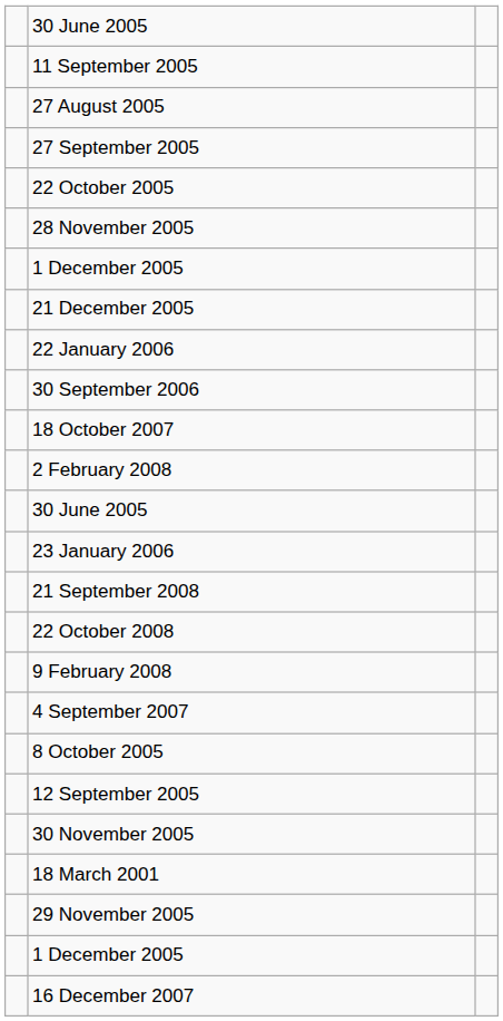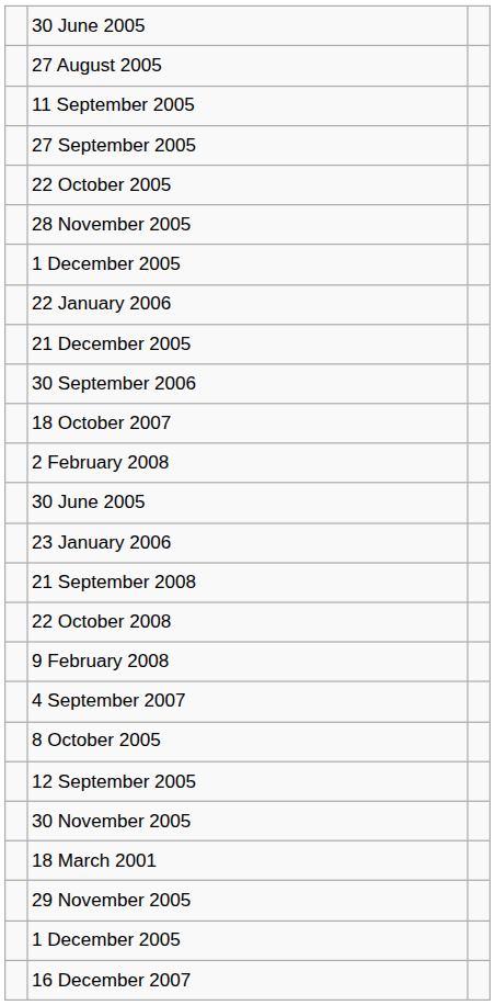rows swapped: 27 August 2005 <-> 11 September 2005
rows swapped: 21 December 2005 <-> 22 January 2006
